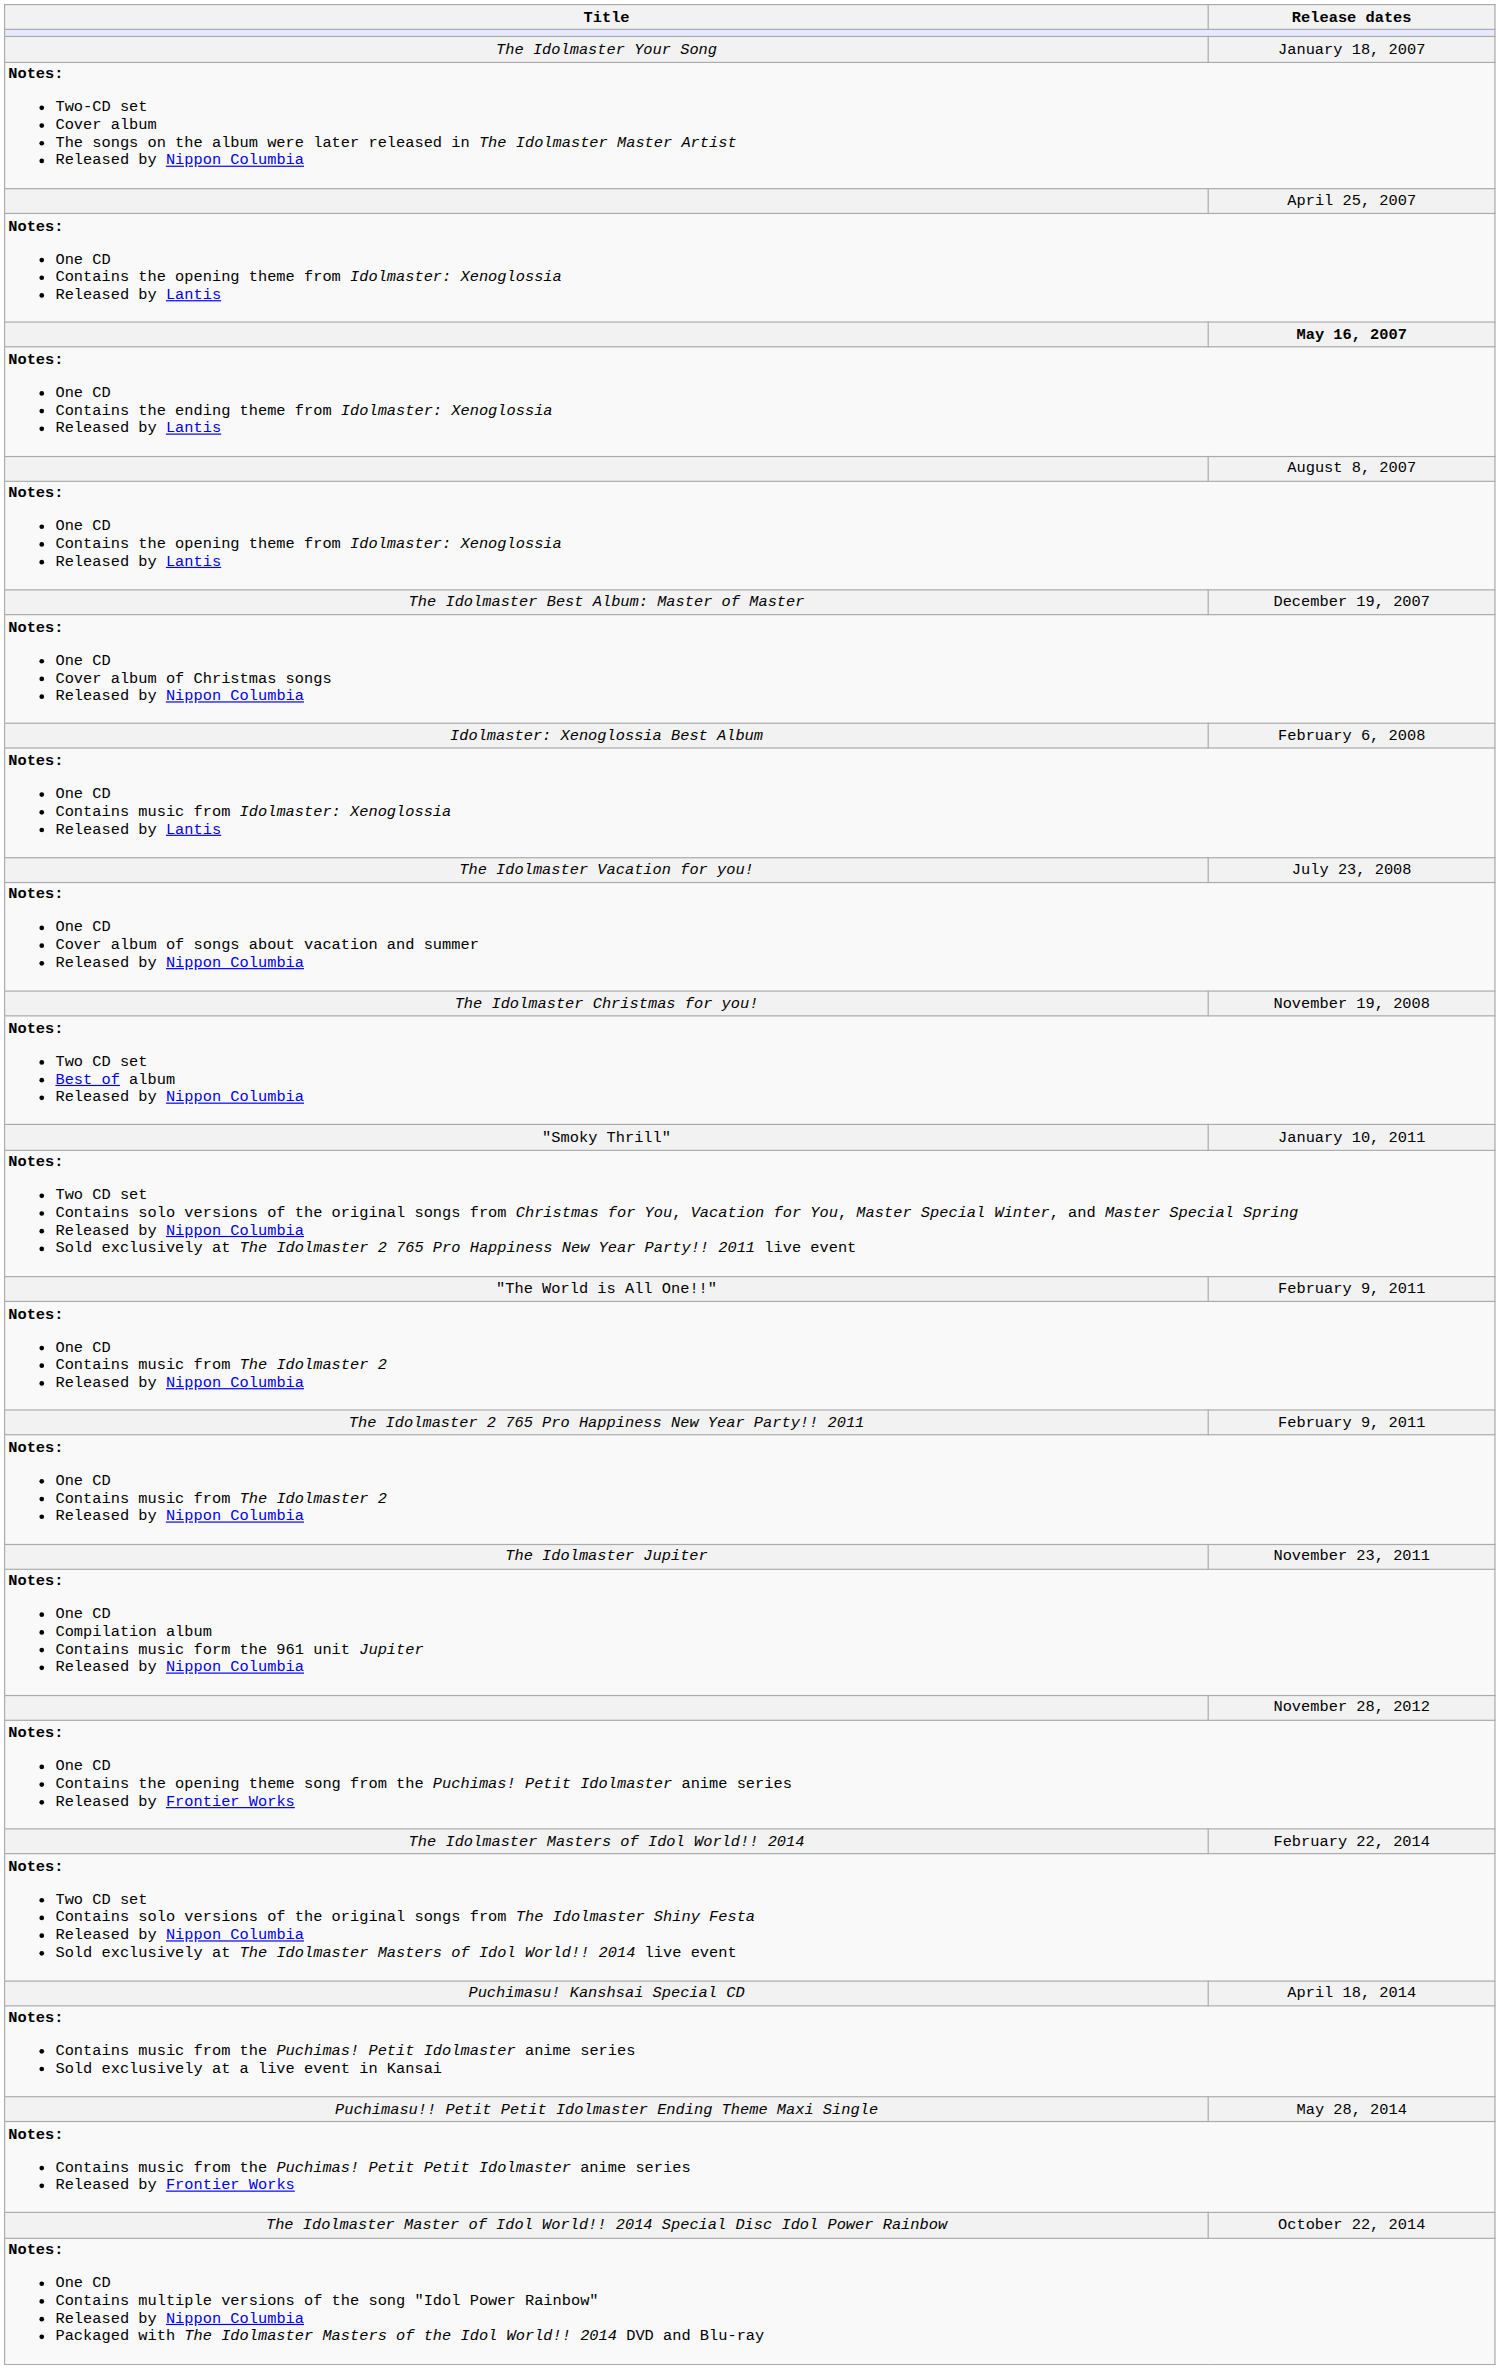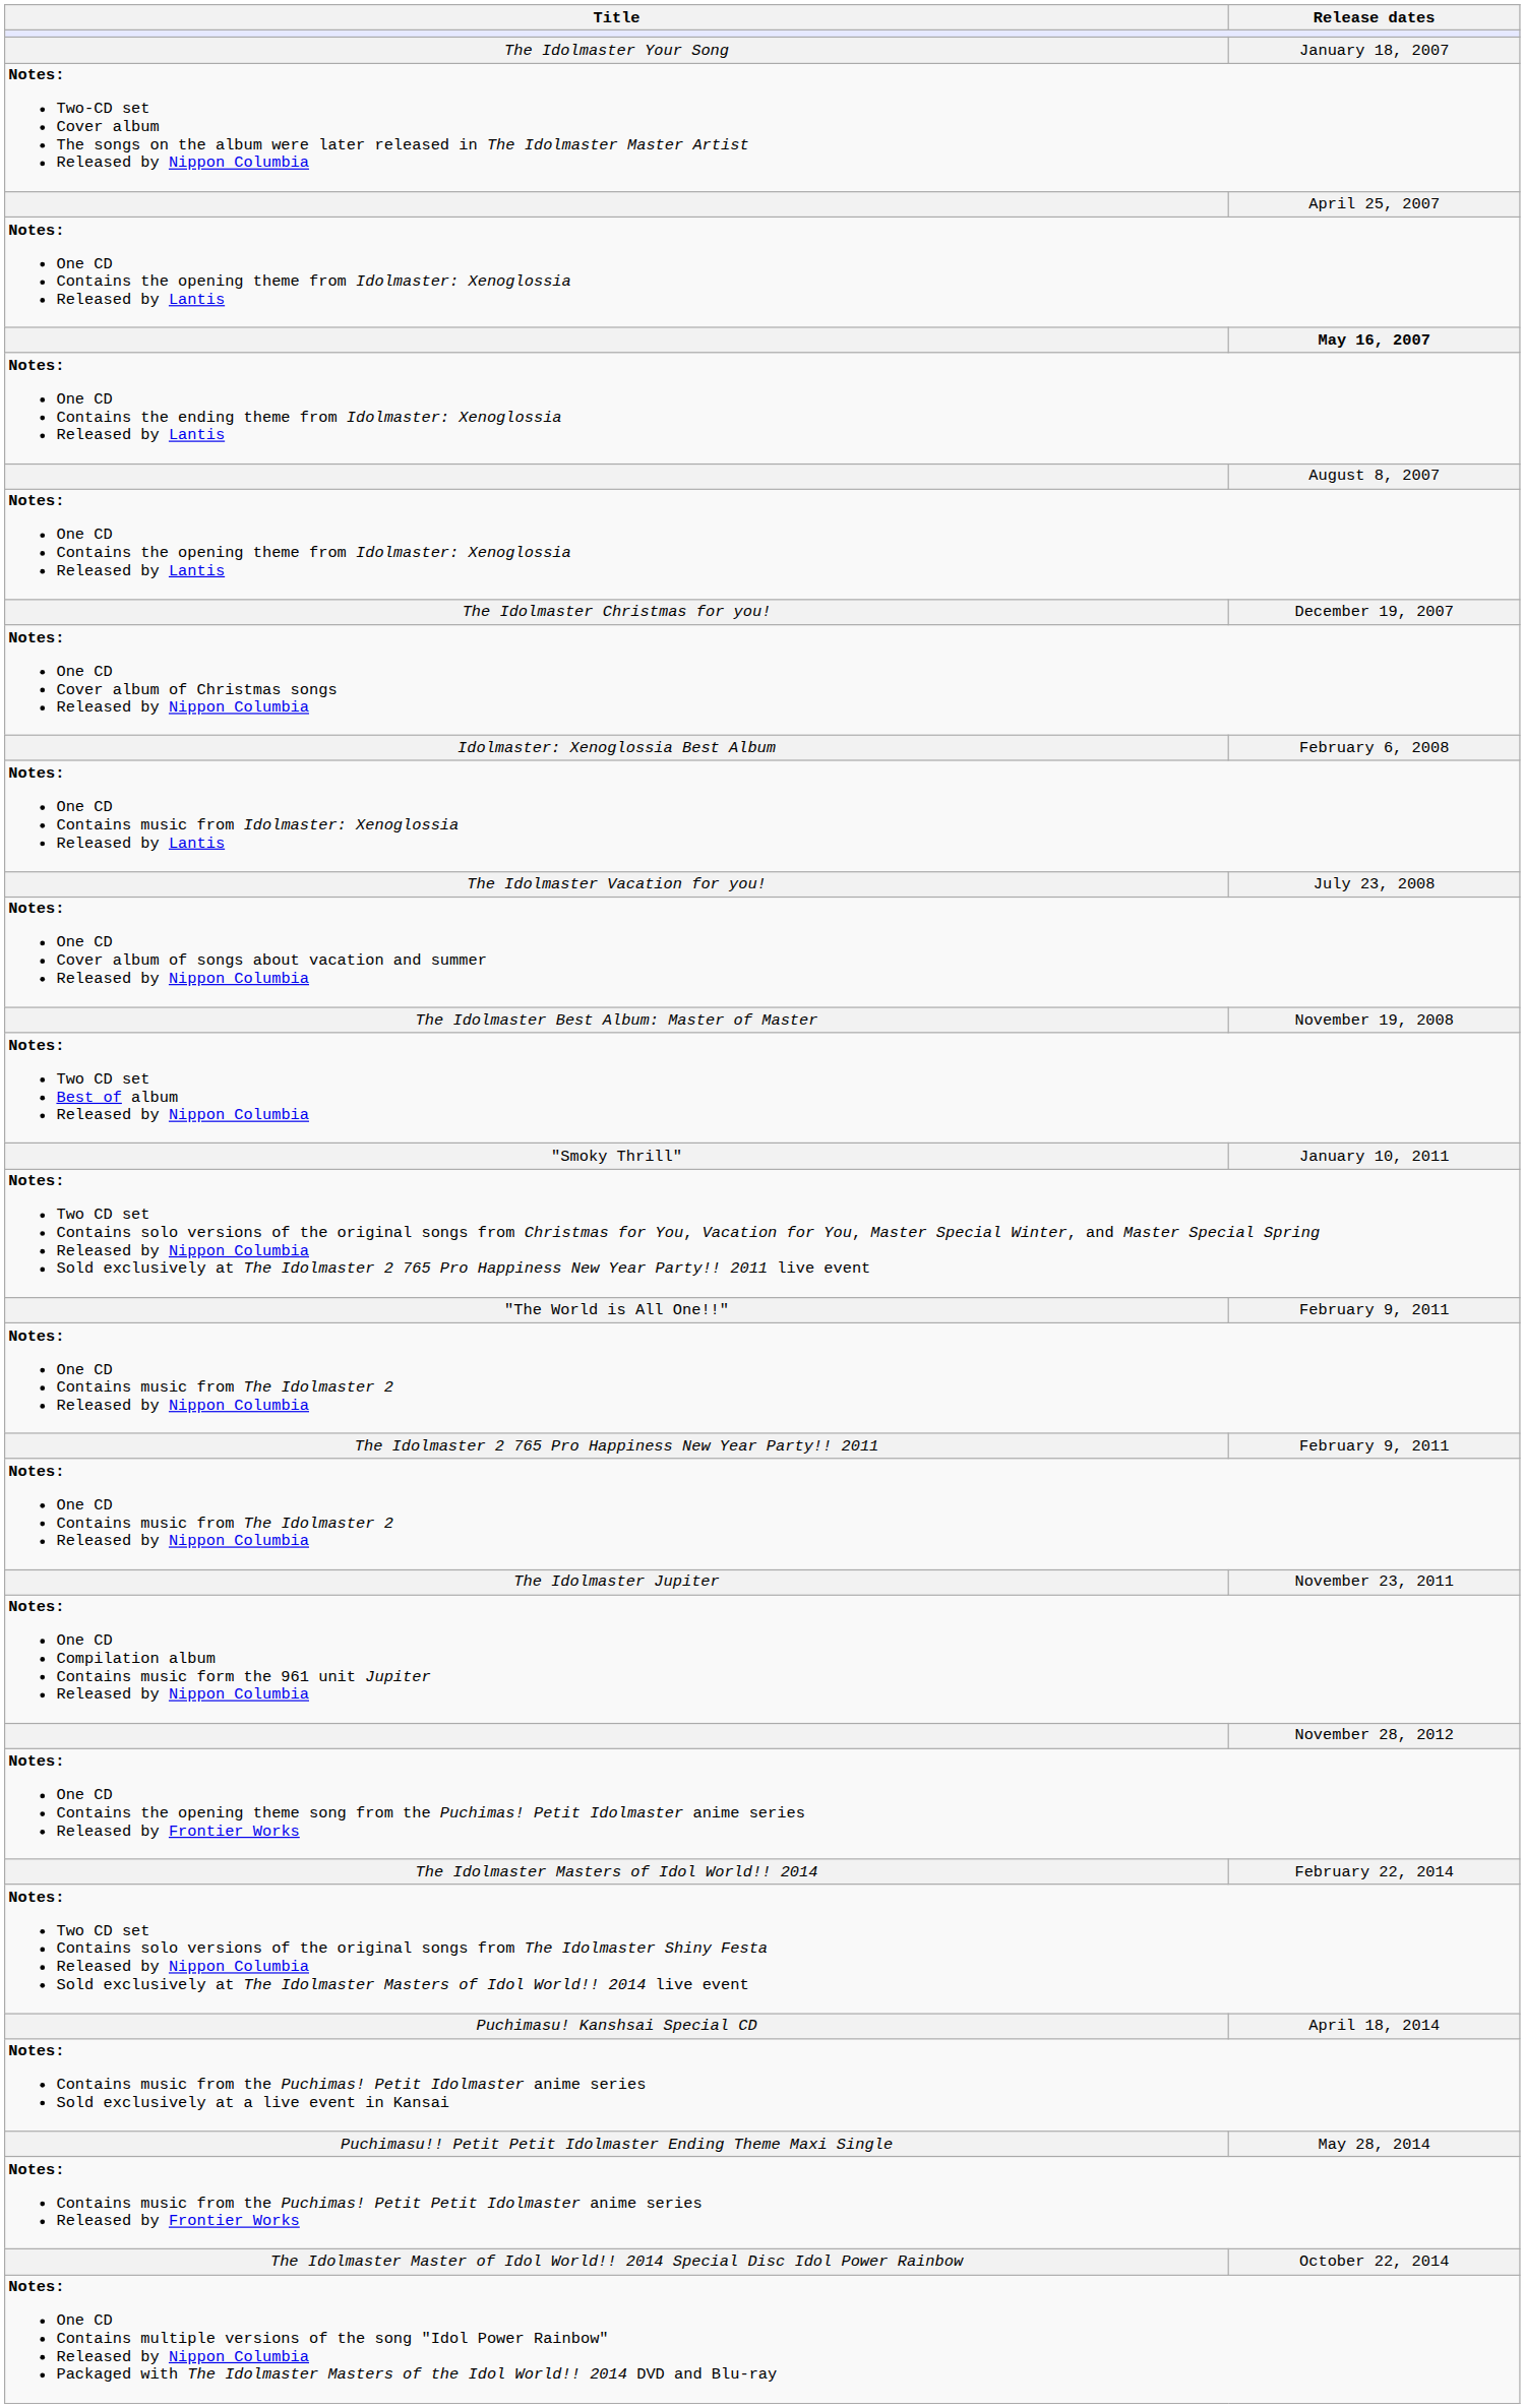row 11 | Title: The Idolmaster Best Album: Master of Master -> The Idolmaster Christmas for you!
row 17 | Title: The Idolmaster Christmas for you! -> The Idolmaster Best Album: Master of Master
